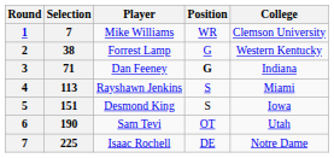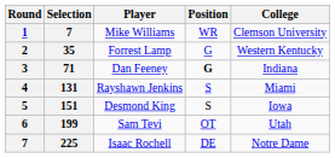Forrest Lamp | Selection: 38 -> 35
Rayshawn Jenkins | Selection: 113 -> 131
Sam Tevi | Selection: 190 -> 199
